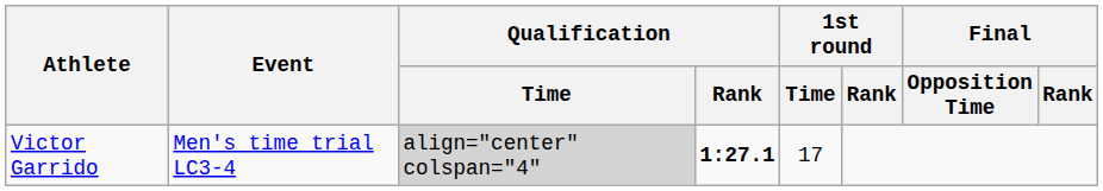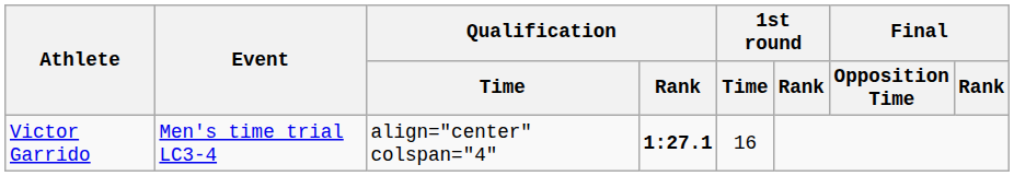Victor Garrido | Qualification / Time: lightgrey background -> no background
Victor Garrido | 1st round / Time: 17 -> 16
